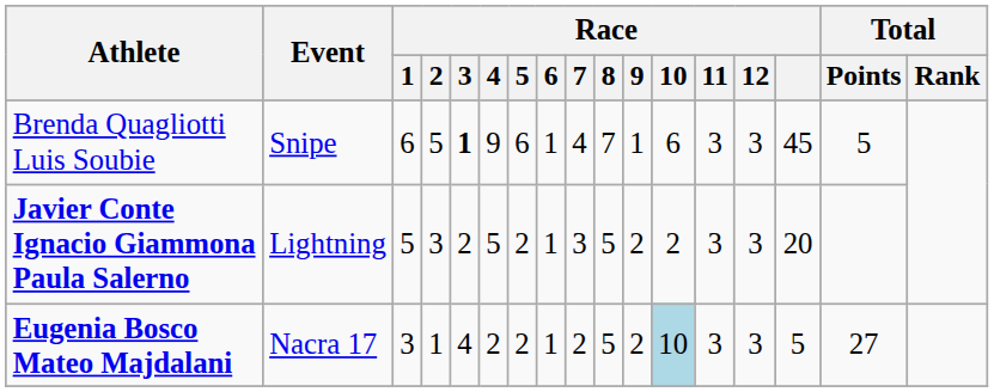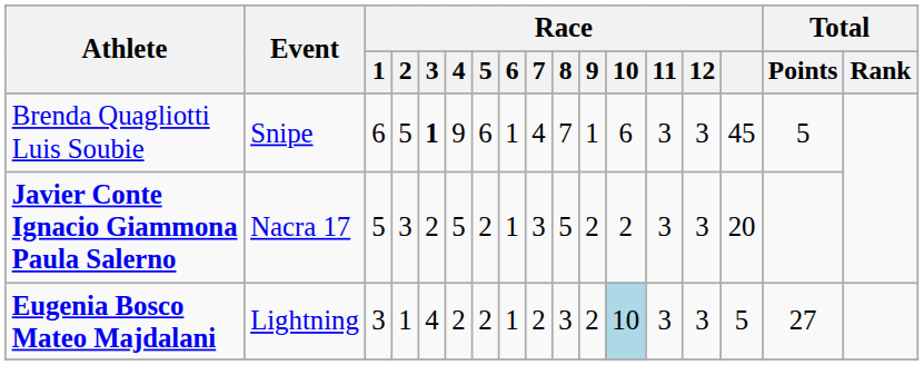Javier Conte Ignacio Giammona Paula Salerno | Event: Lightning -> Nacra 17
Eugenia Bosco Mateo Majdalani | Event: Nacra 17 -> Lightning
Eugenia Bosco Mateo Majdalani | Race / 8: 5 -> 3
